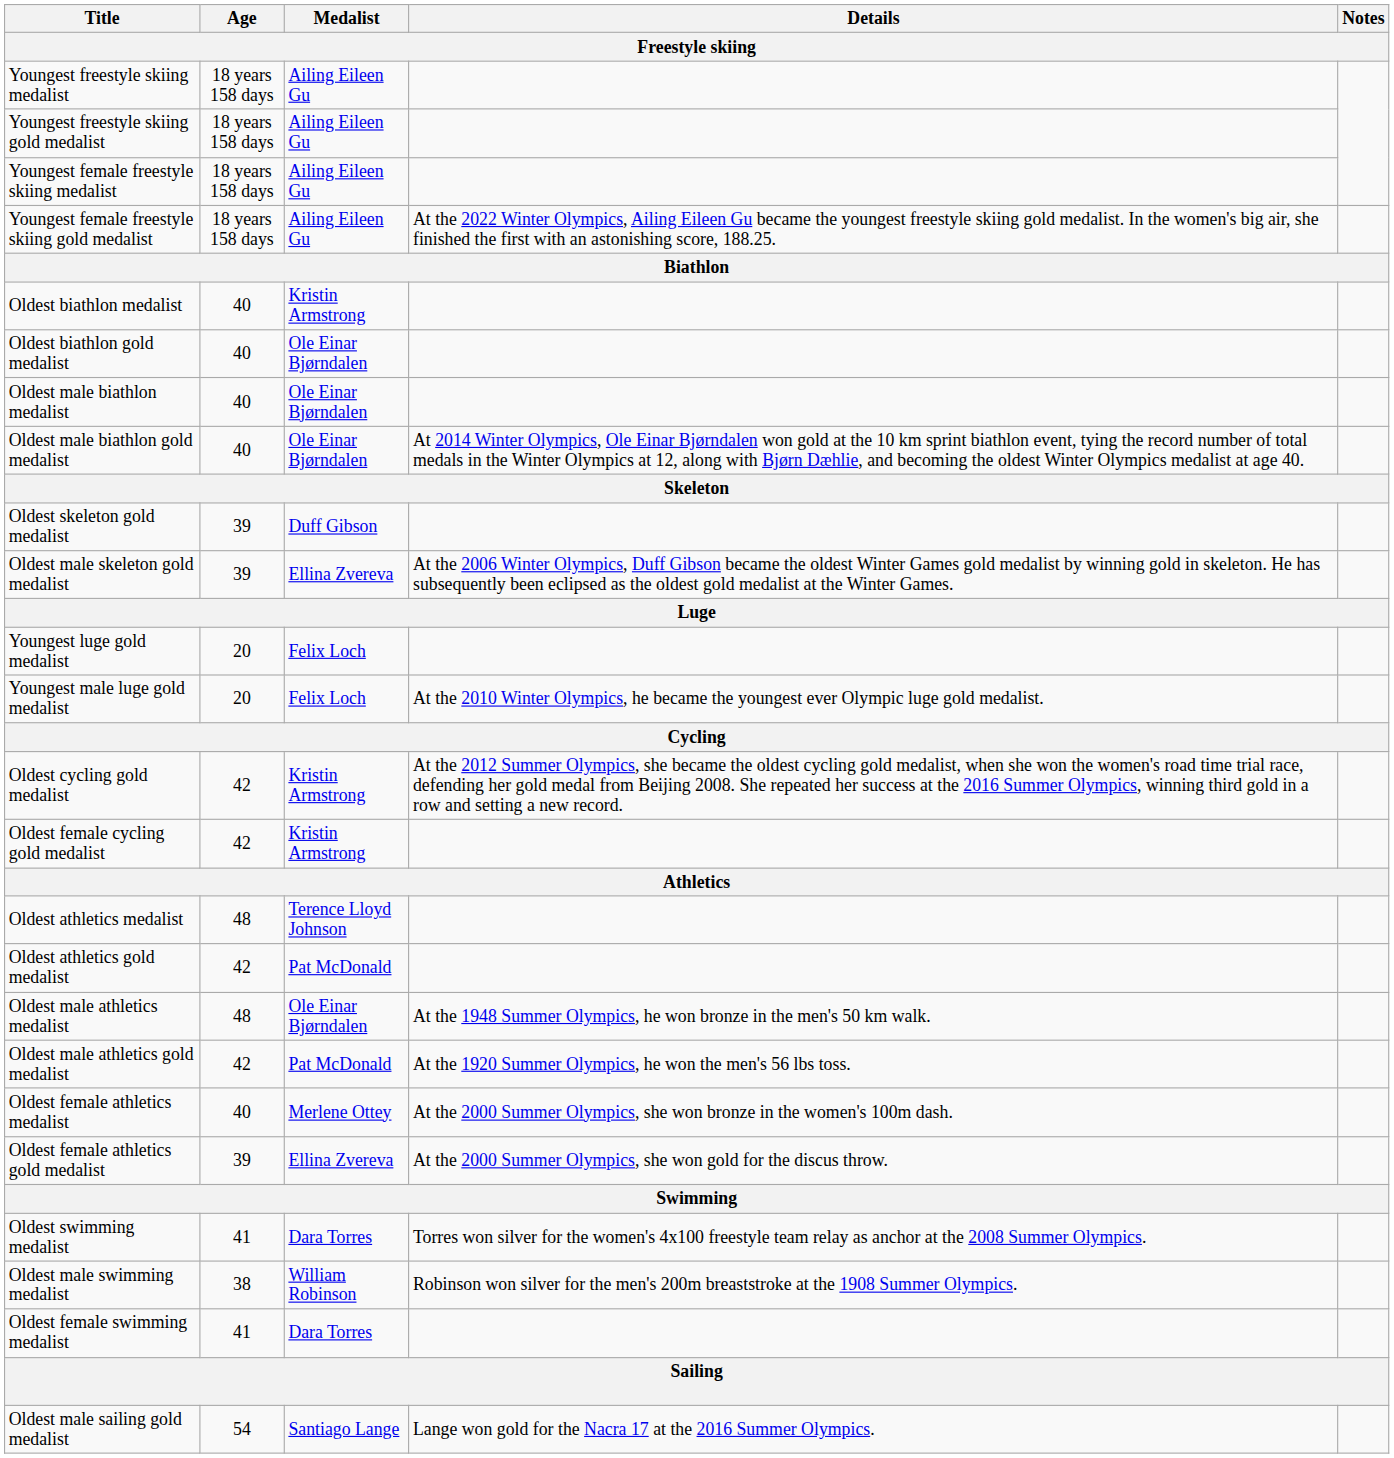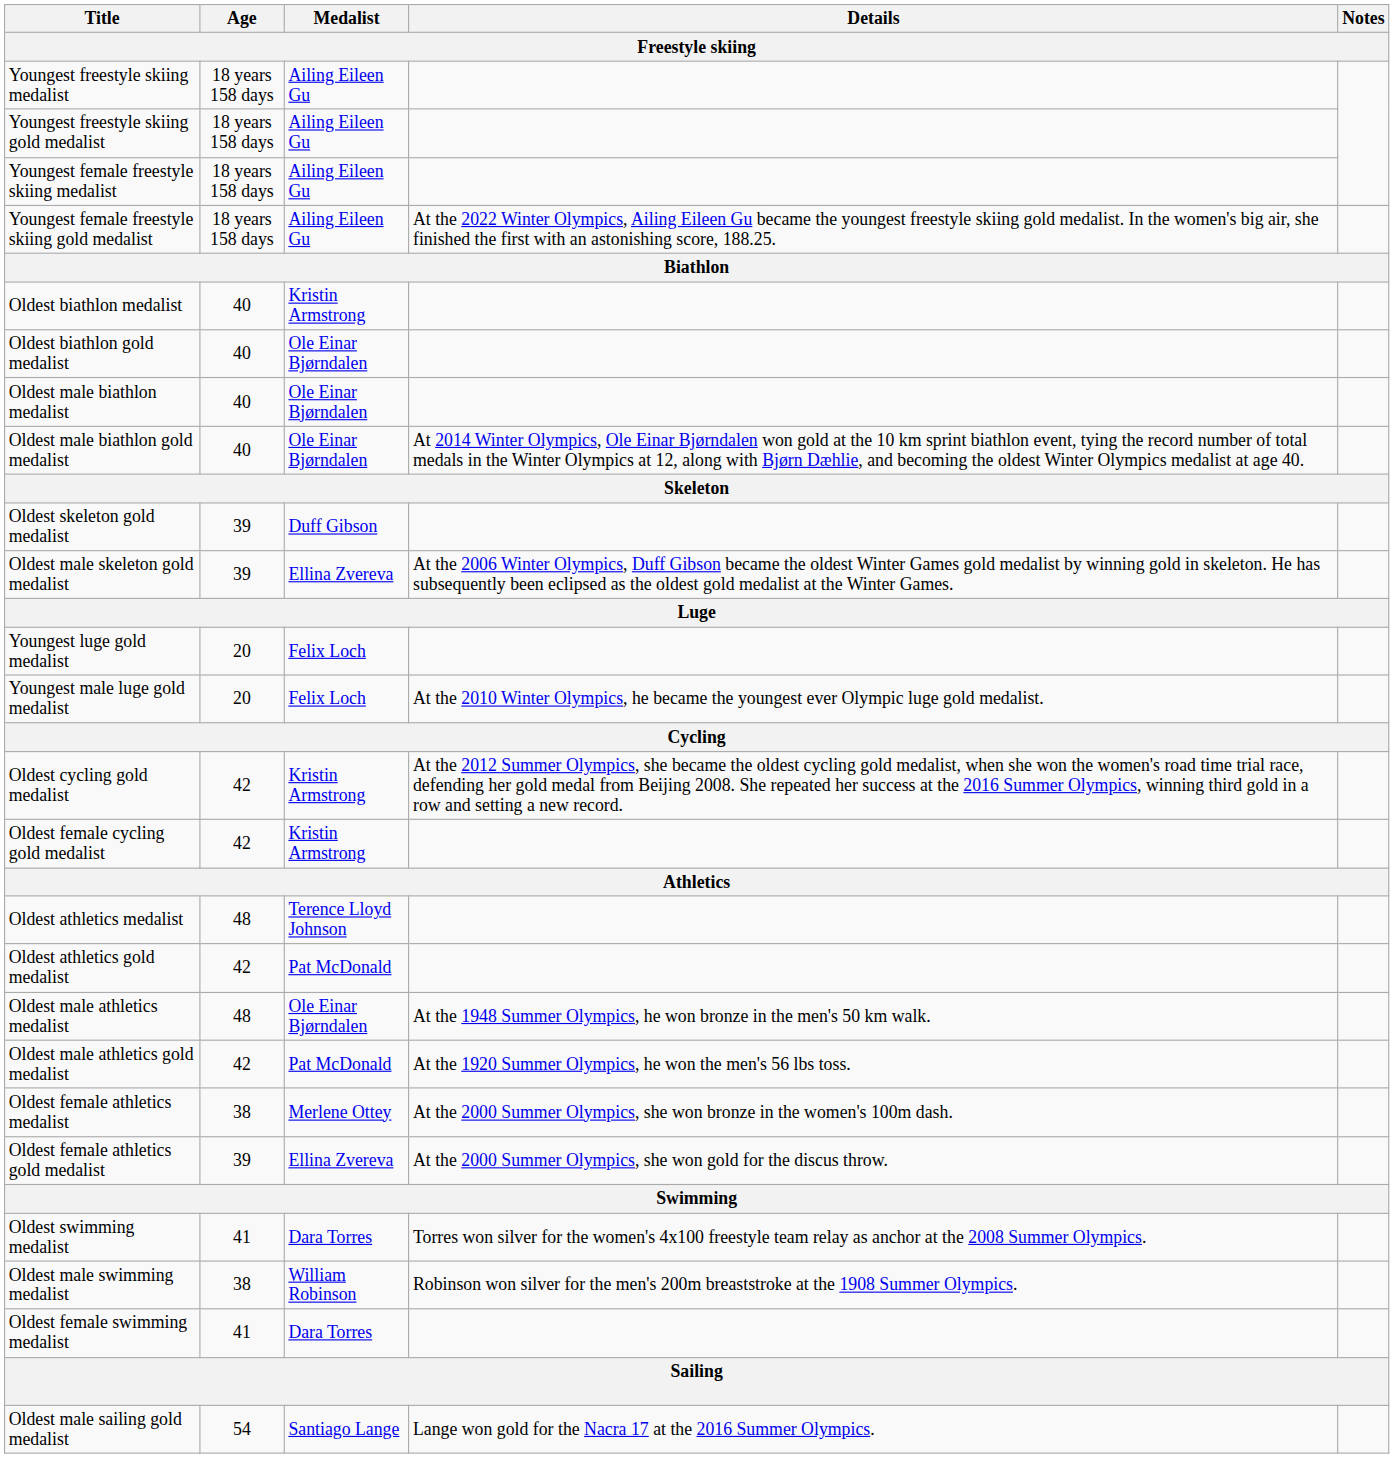Oldest female athletics medalist | Age: 40 -> 38
